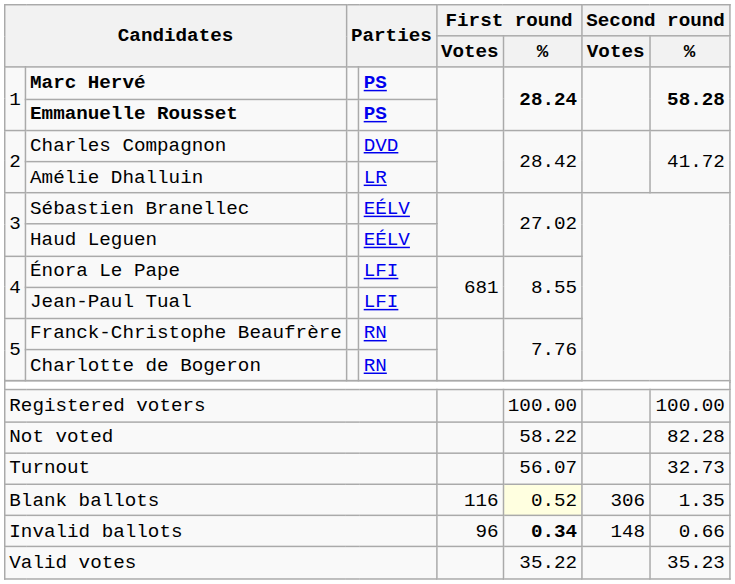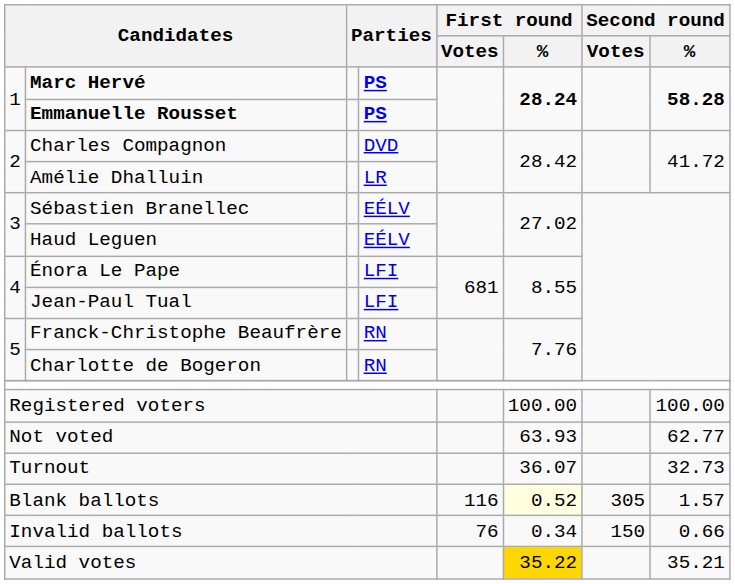Not voted | First round / %: 58.22 -> 63.93
Not voted | Second round / %: 82.28 -> 62.77
Turnout | First round / %: 56.07 -> 36.07
Blank ballots | Second round / Votes: 306 -> 305
Blank ballots | Second round / %: 1.35 -> 1.57
Invalid ballots | First round / Votes: 96 -> 76
Invalid ballots | First round / %: bold -> normal
Invalid ballots | Second round / Votes: 148 -> 150
Valid votes | First round / %: no background -> gold background
Valid votes | Second round / %: 35.23 -> 35.21
